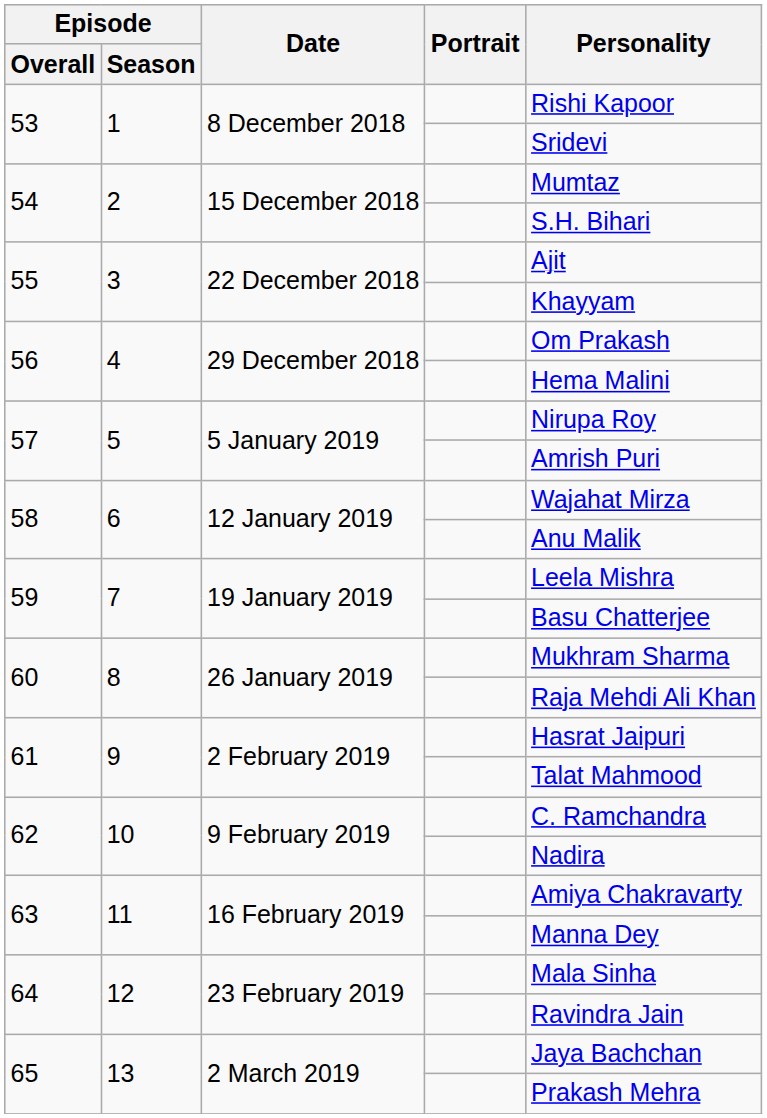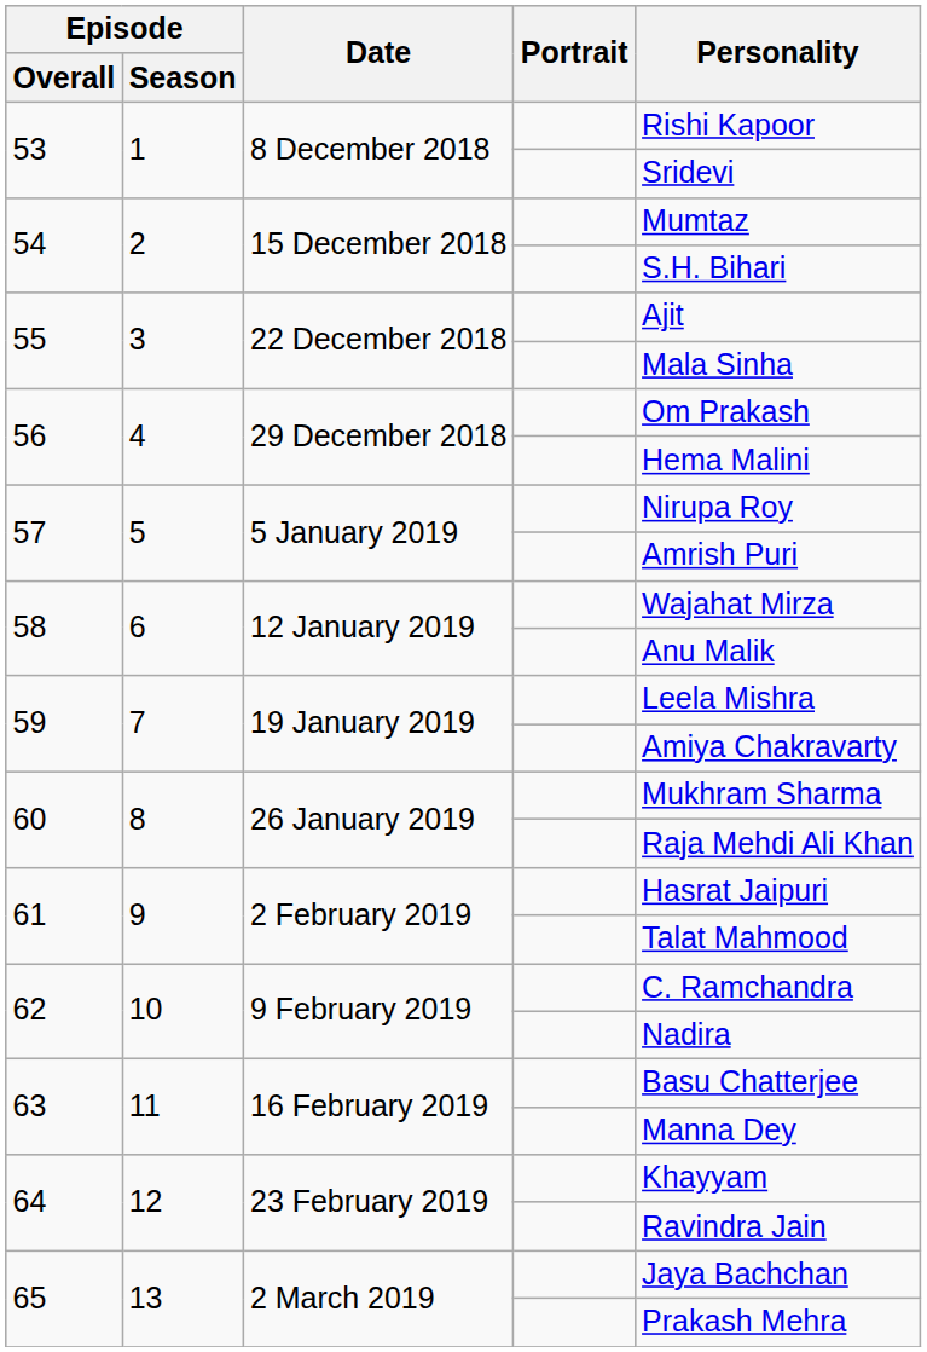row 8 | Personality: Khayyam -> Mala Sinha
row 16 | Personality: Basu Chatterjee -> Amiya Chakravarty
row 23 | Personality: Amiya Chakravarty -> Basu Chatterjee
row 25 | Personality: Mala Sinha -> Khayyam
